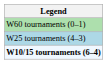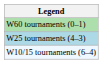row 4 | column 1: bold -> normal
